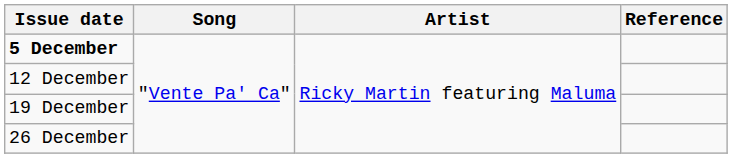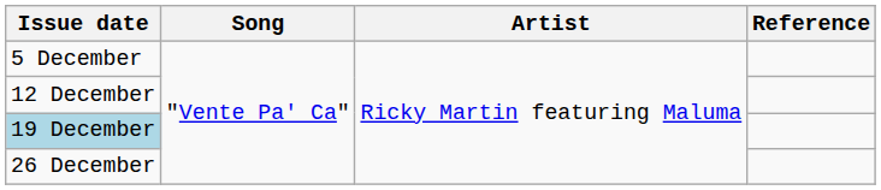5 December | Issue date: bold -> normal
19 December | Issue date: no background -> lightblue background
